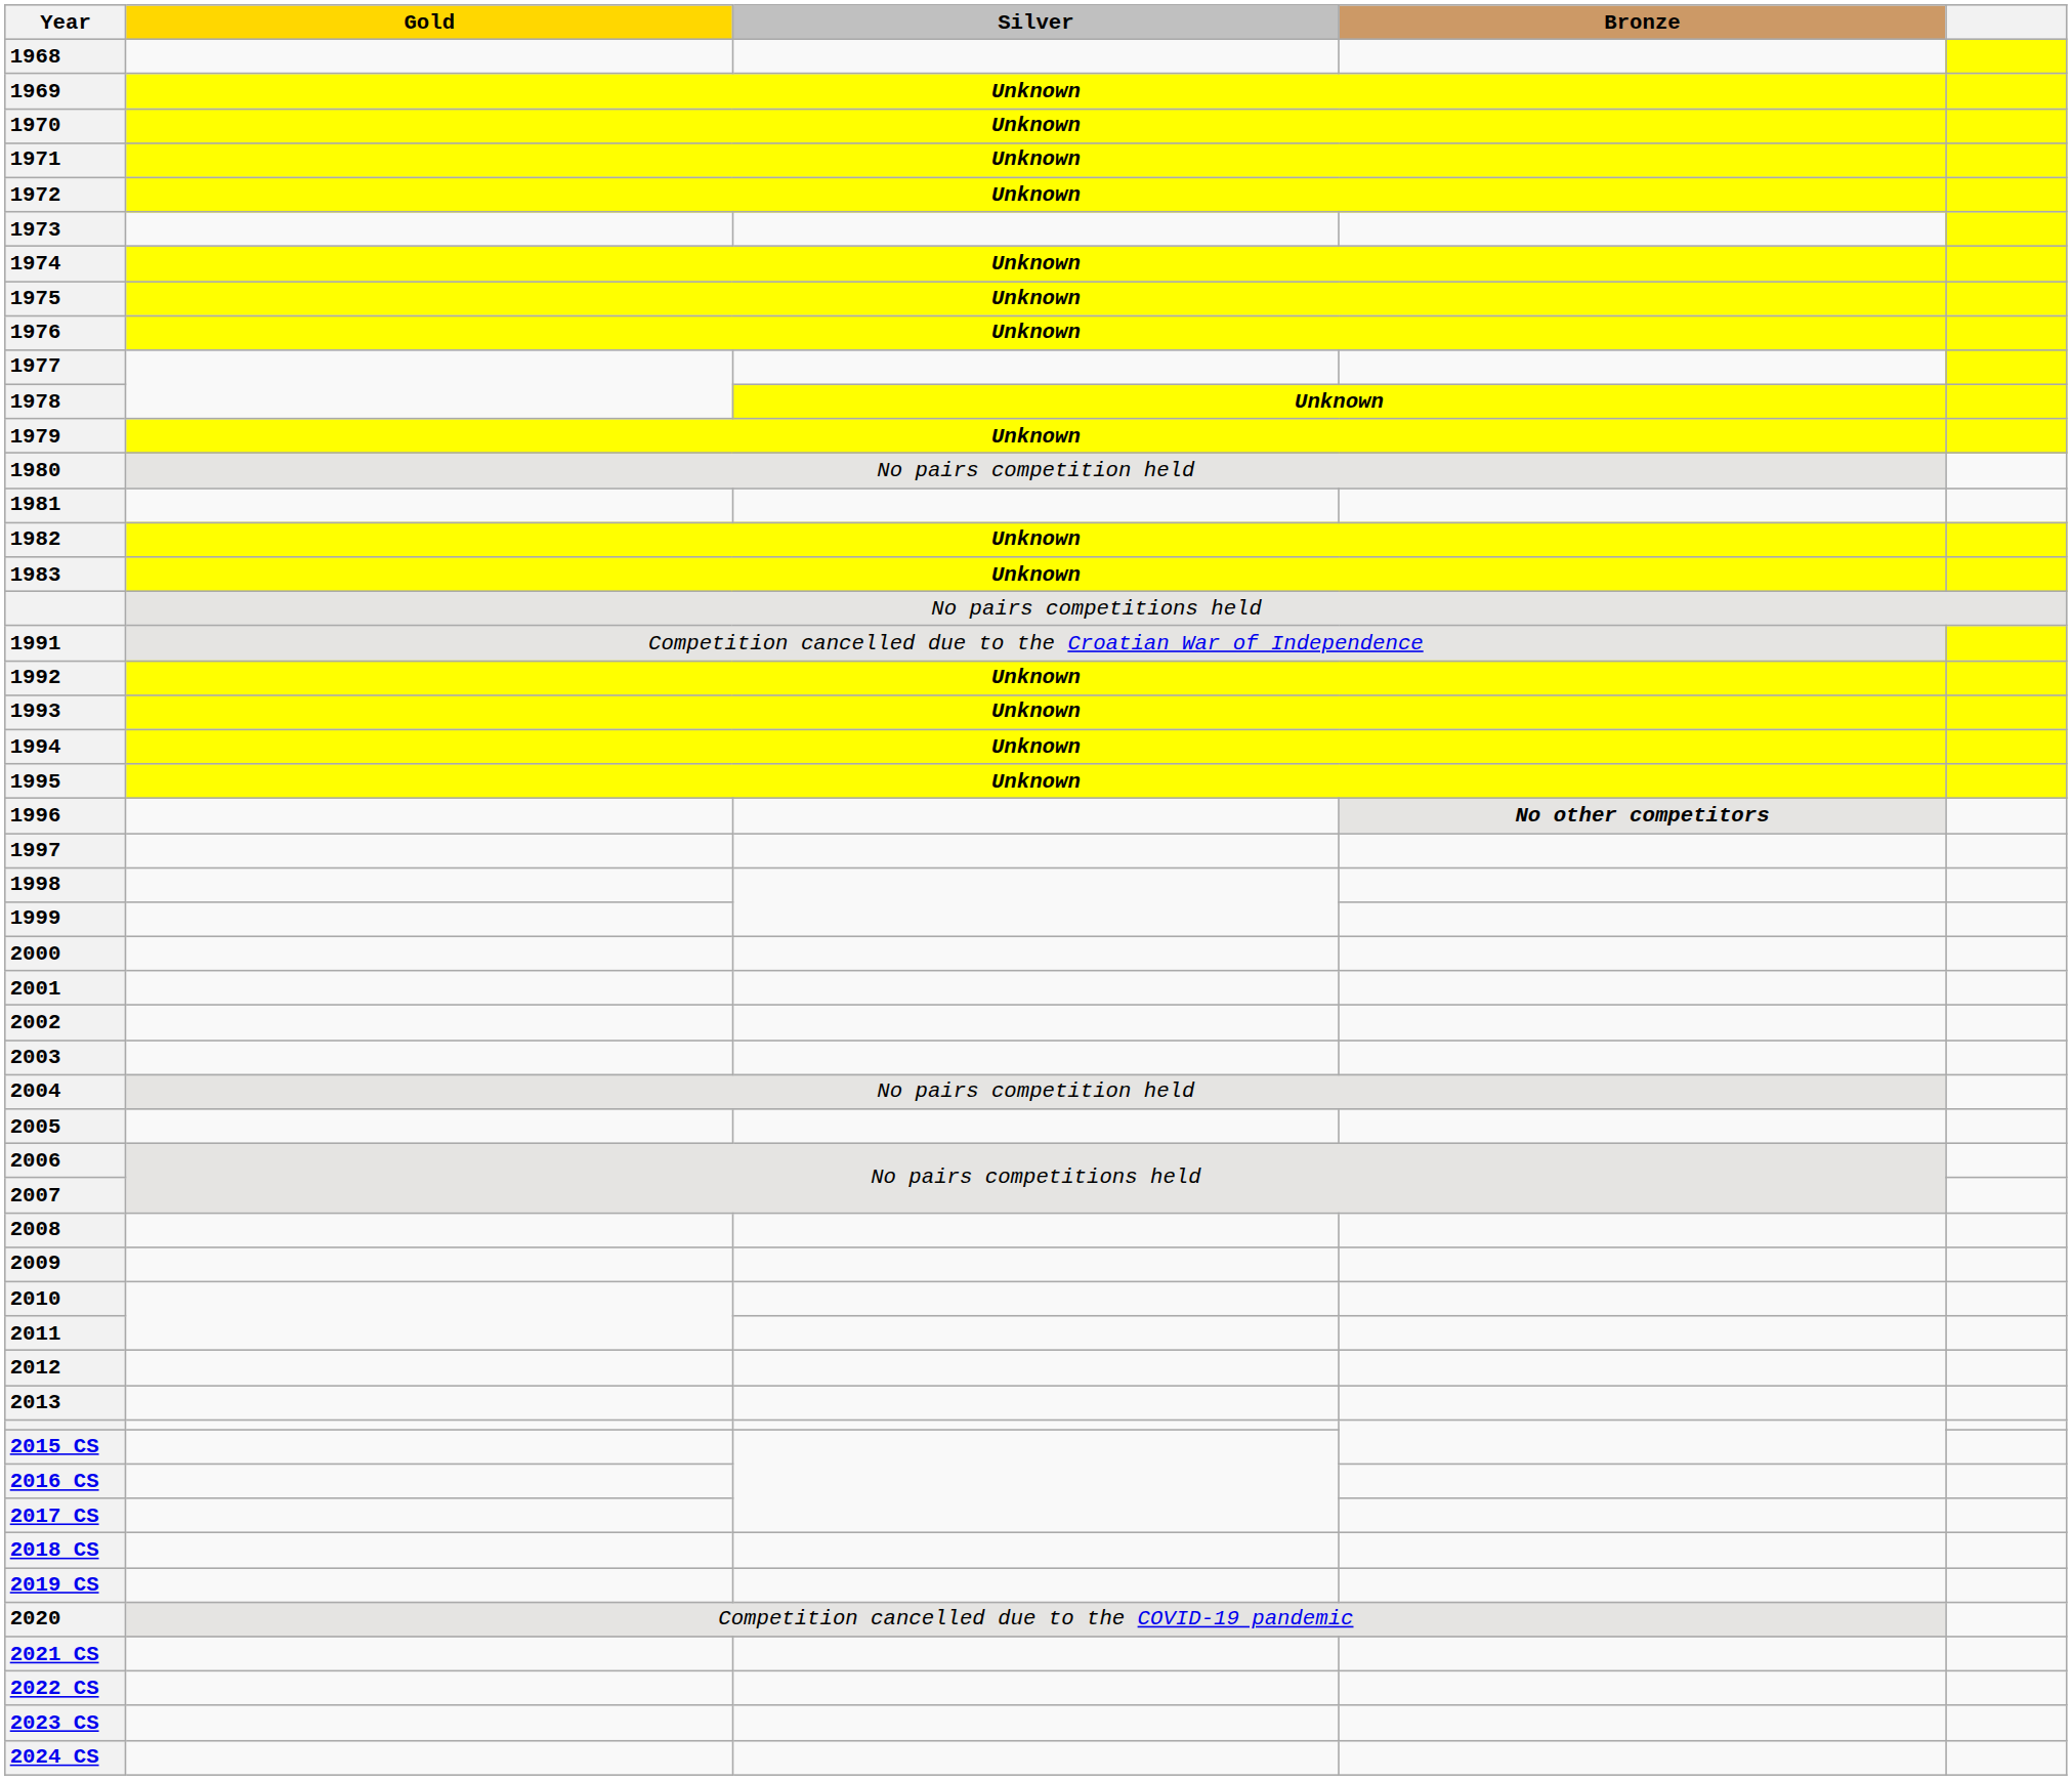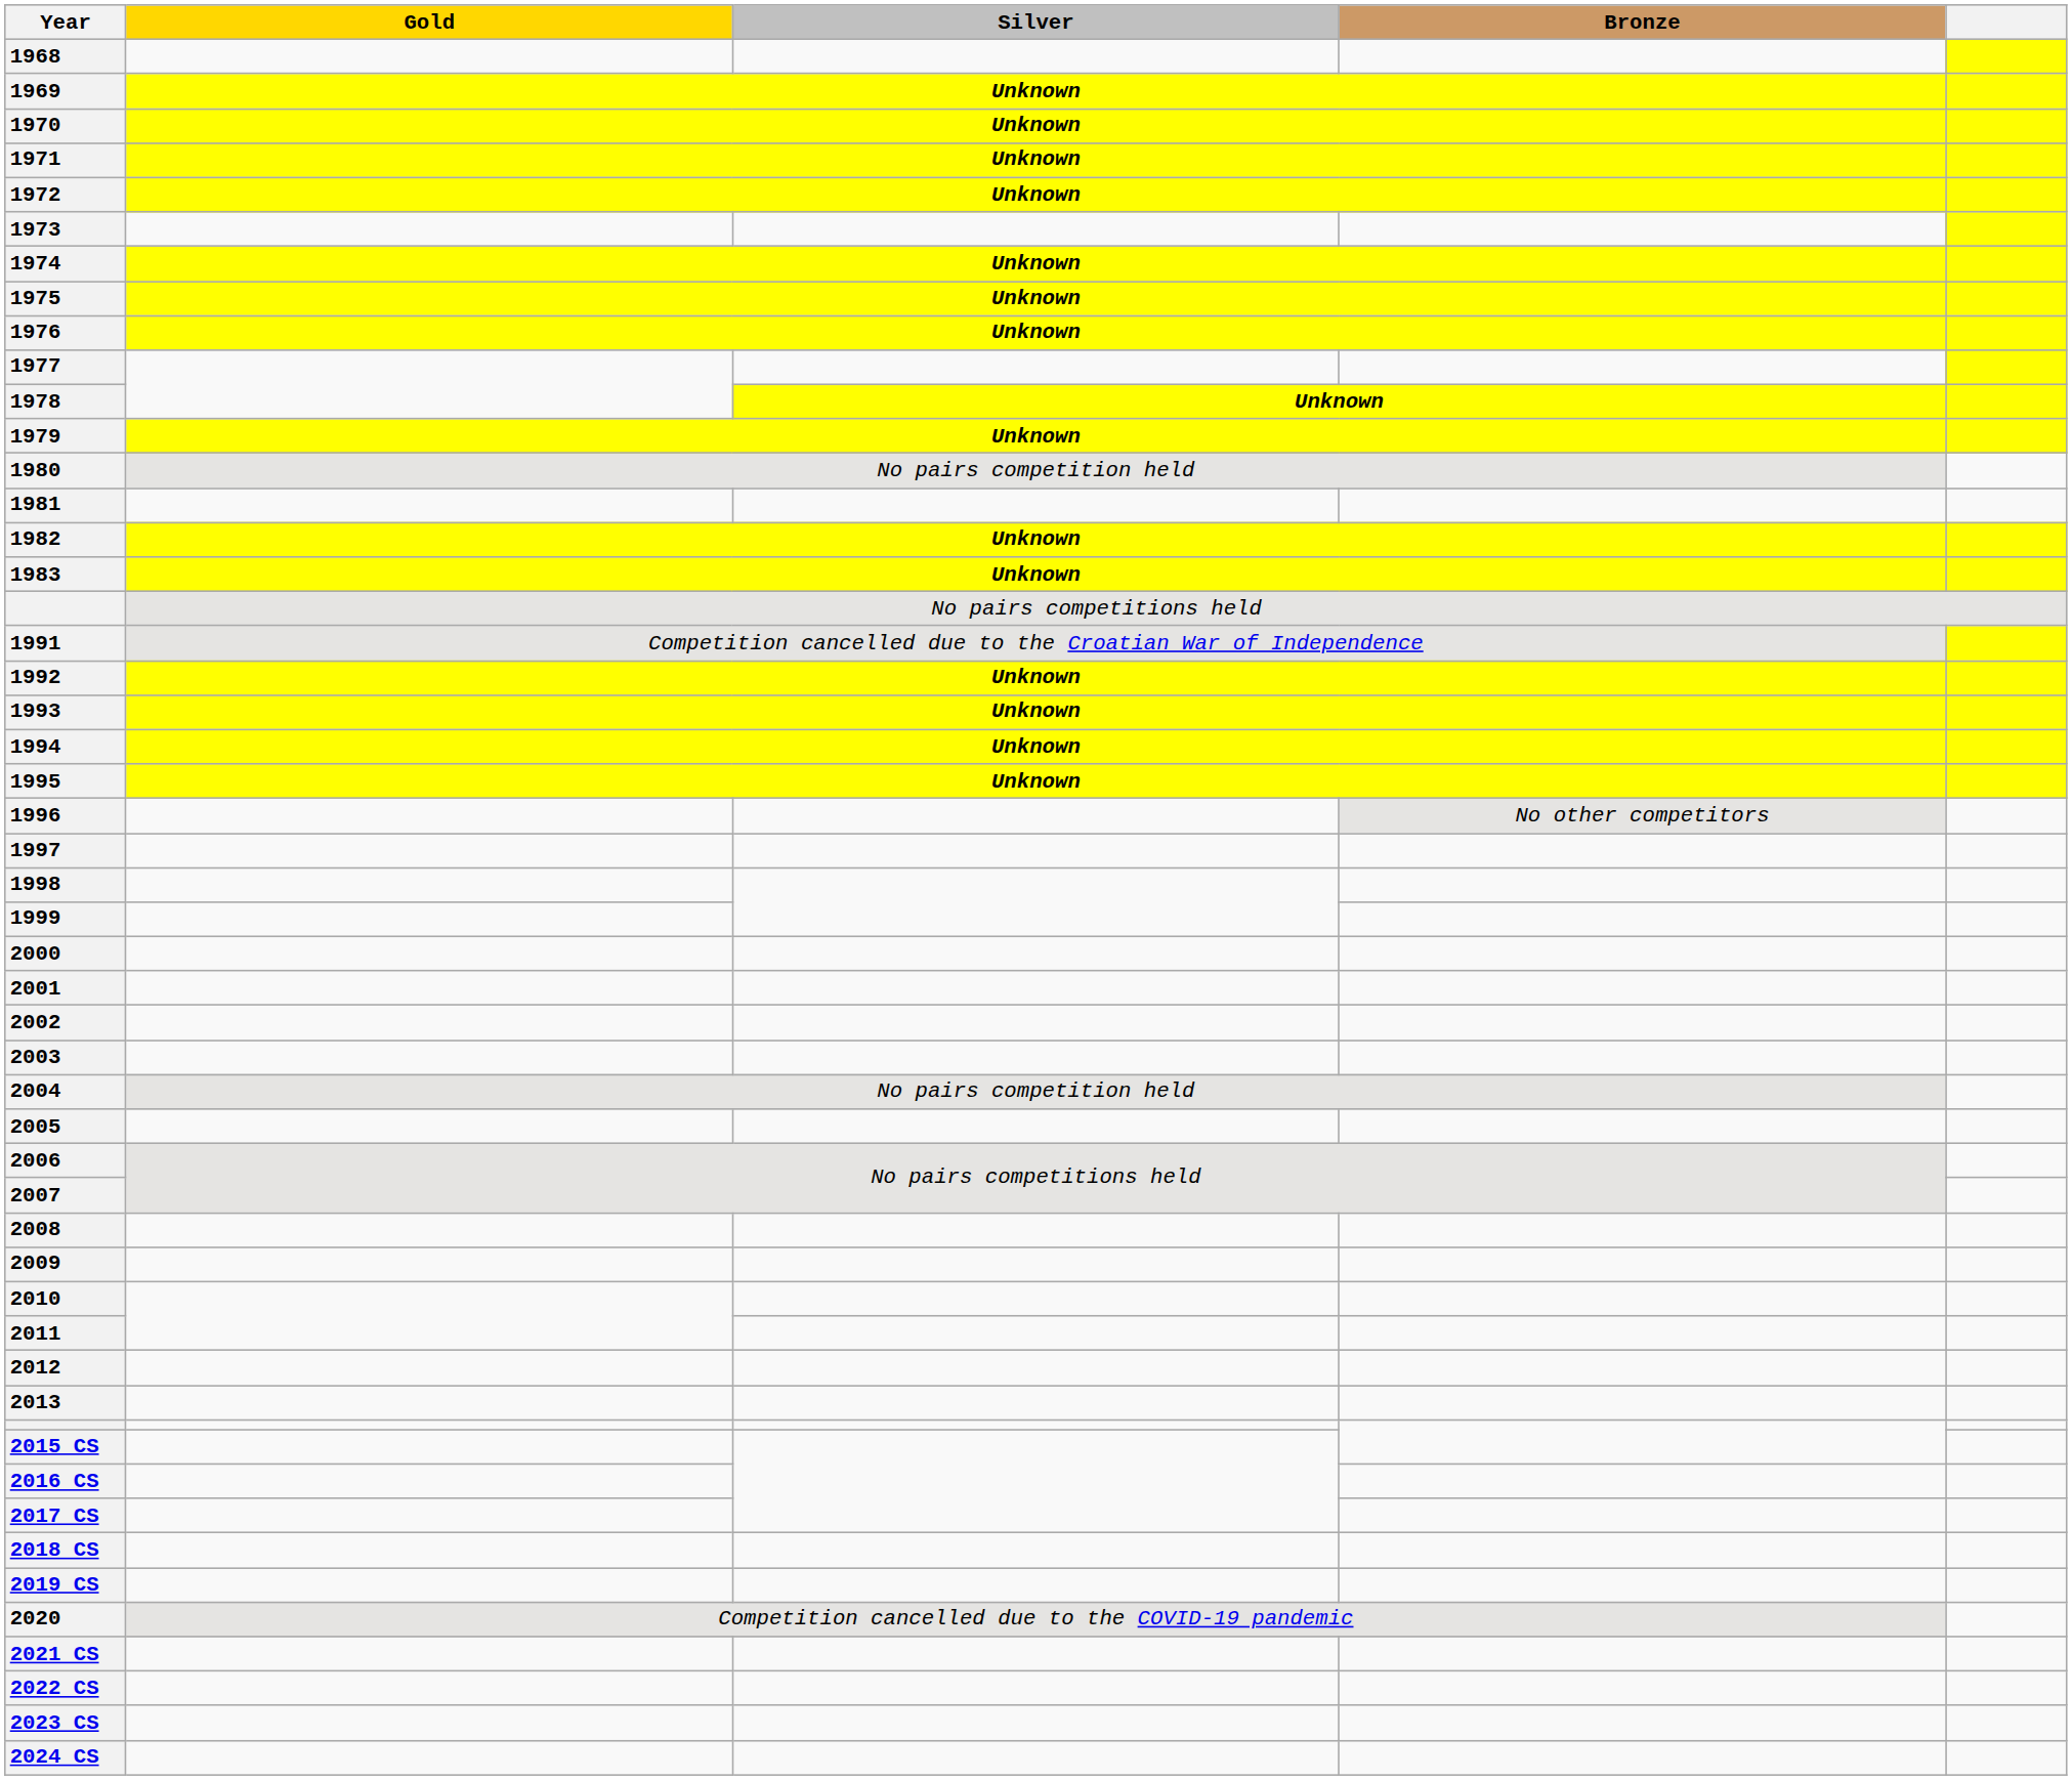1996 | Bronze: bold -> normal
